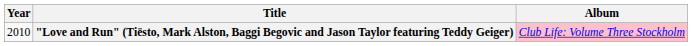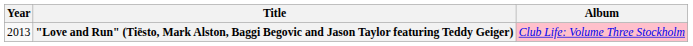row 2 | Year: 2010 -> 2013
